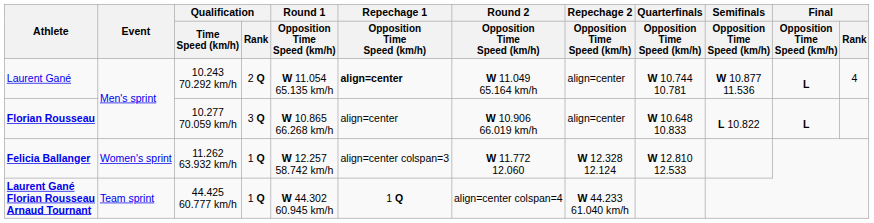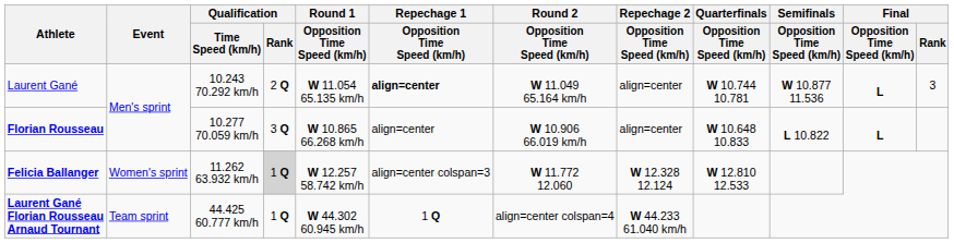Laurent Gané | Final / Rank: 4 -> 3
Felicia Ballanger | Qualification / Rank: no background -> lightgrey background
